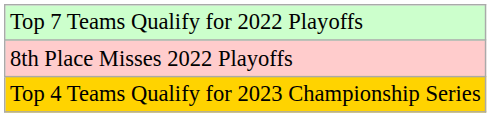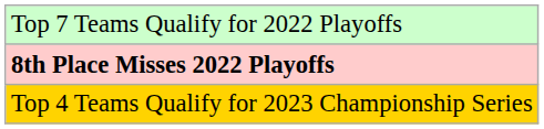row 2 | column 1: normal -> bold
